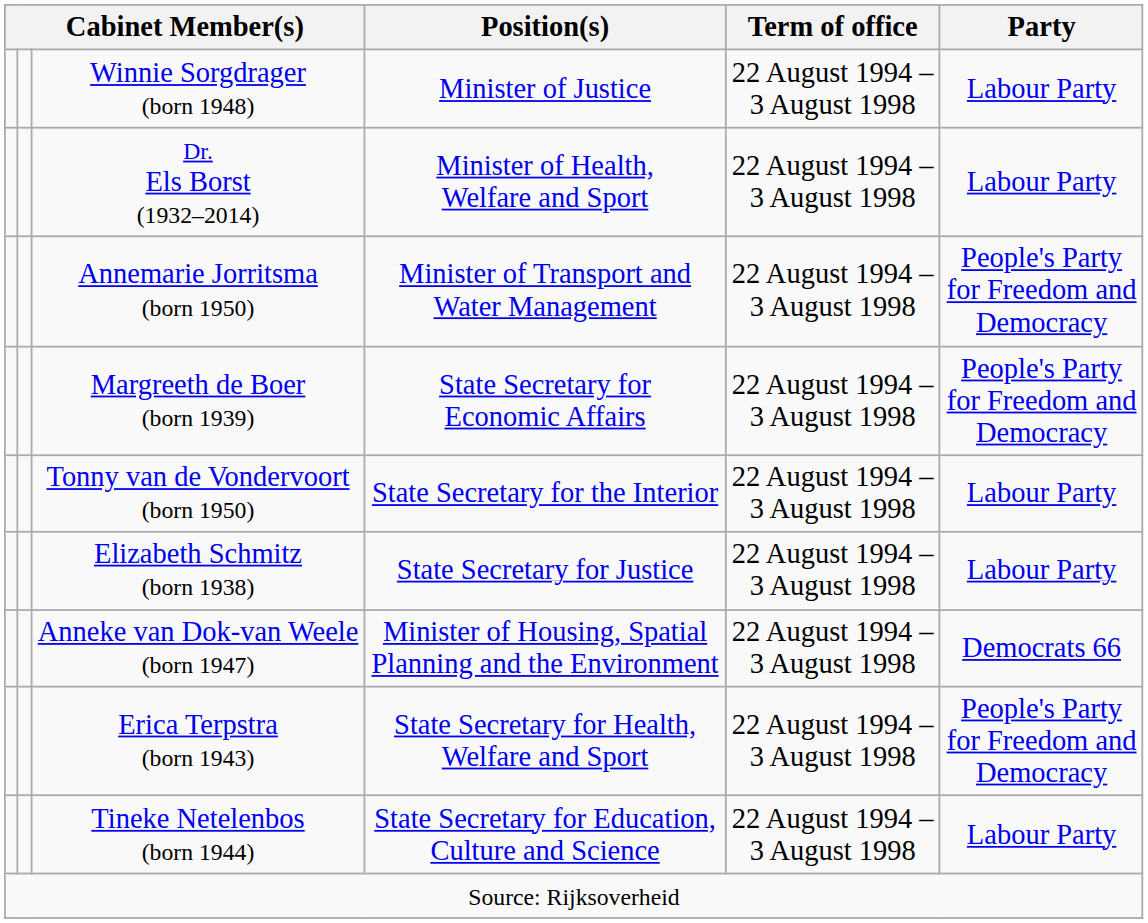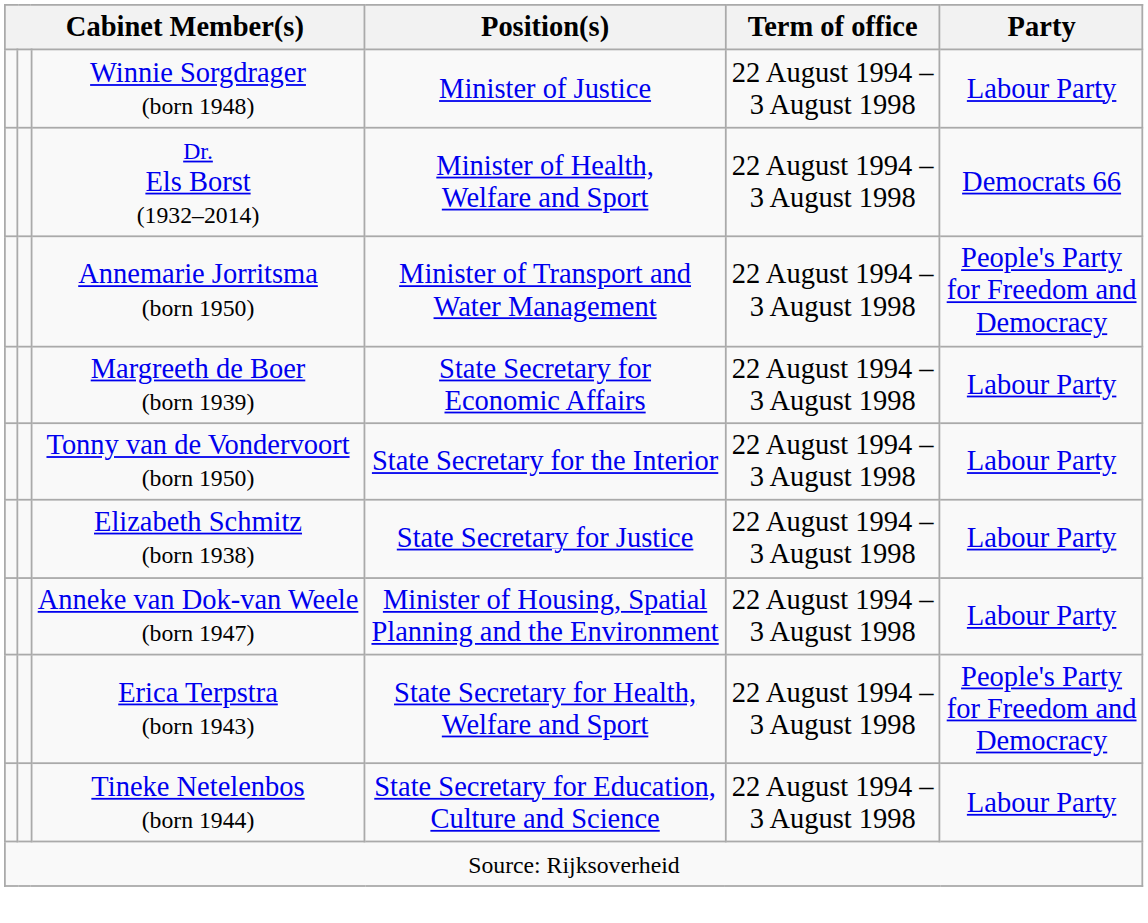Dr. Els Borst (1932–2014) | Party: Labour Party -> Democrats 66
Margreeth de Boer (born 1939) | Party: People's Party for Freedom and Democracy -> Labour Party
Anneke van Dok-van Weele (born 1947) | Party: Democrats 66 -> Labour Party
